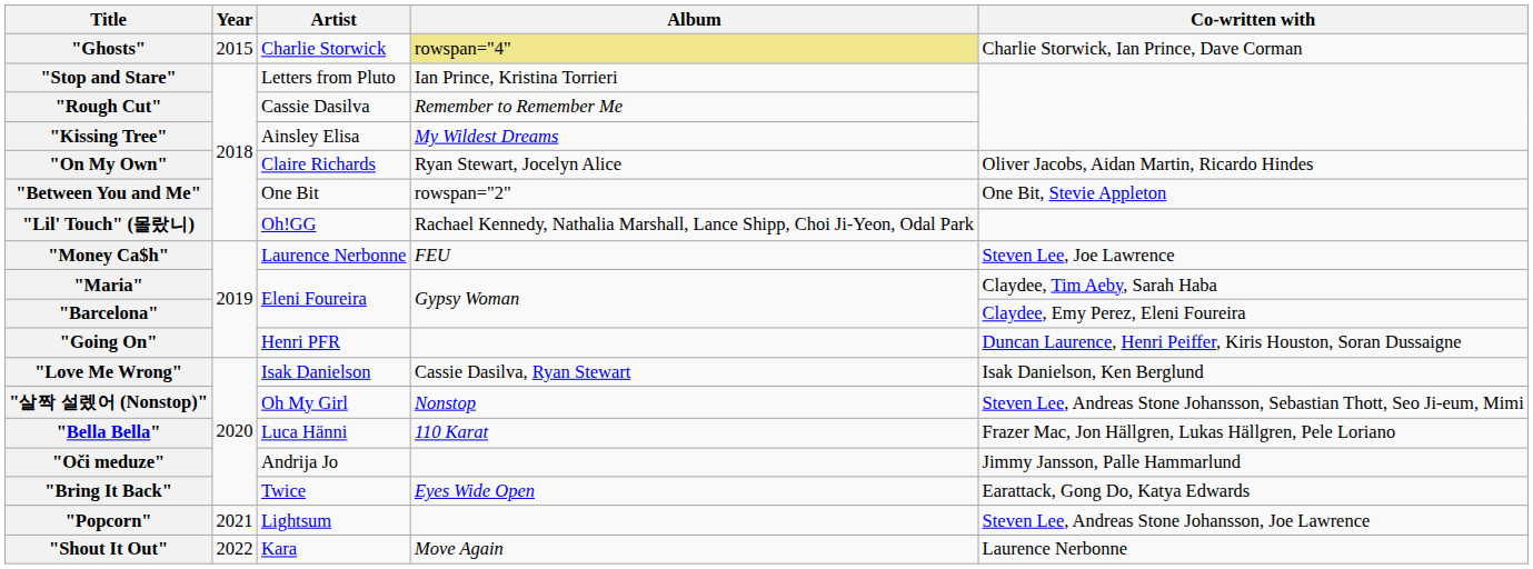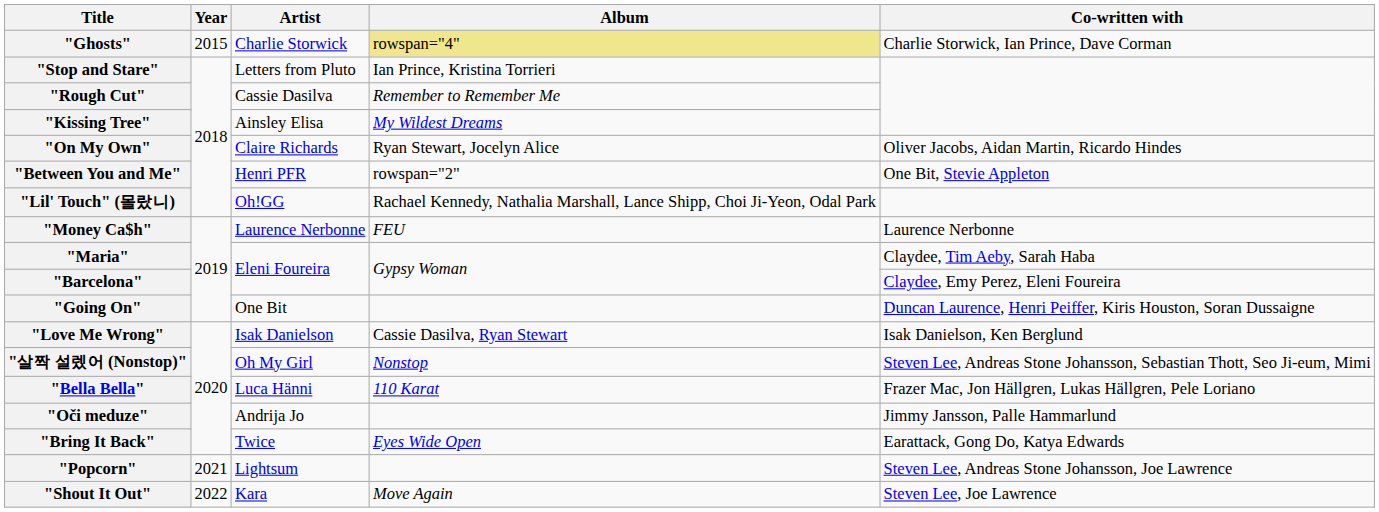"Between You and Me" | Artist: One Bit -> Henri PFR
"Money Ca$h" | Co-written with: Steven Lee, Joe Lawrence -> Laurence Nerbonne
"Going On" | Artist: Henri PFR -> One Bit
"Shout It Out" | Co-written with: Laurence Nerbonne -> Steven Lee, Joe Lawrence
